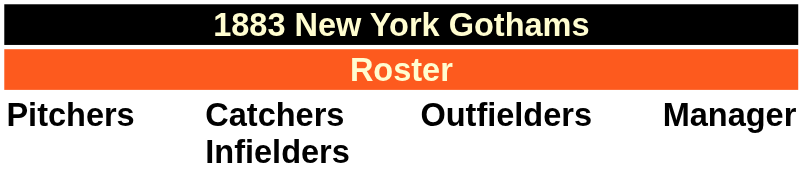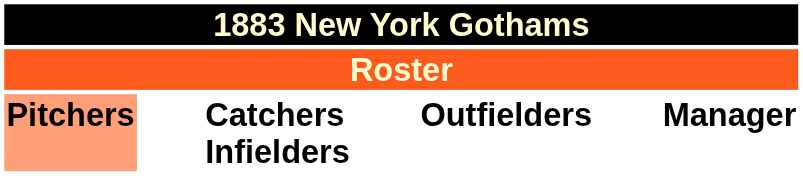Pitchers | column 1: no background -> lightsalmon background
